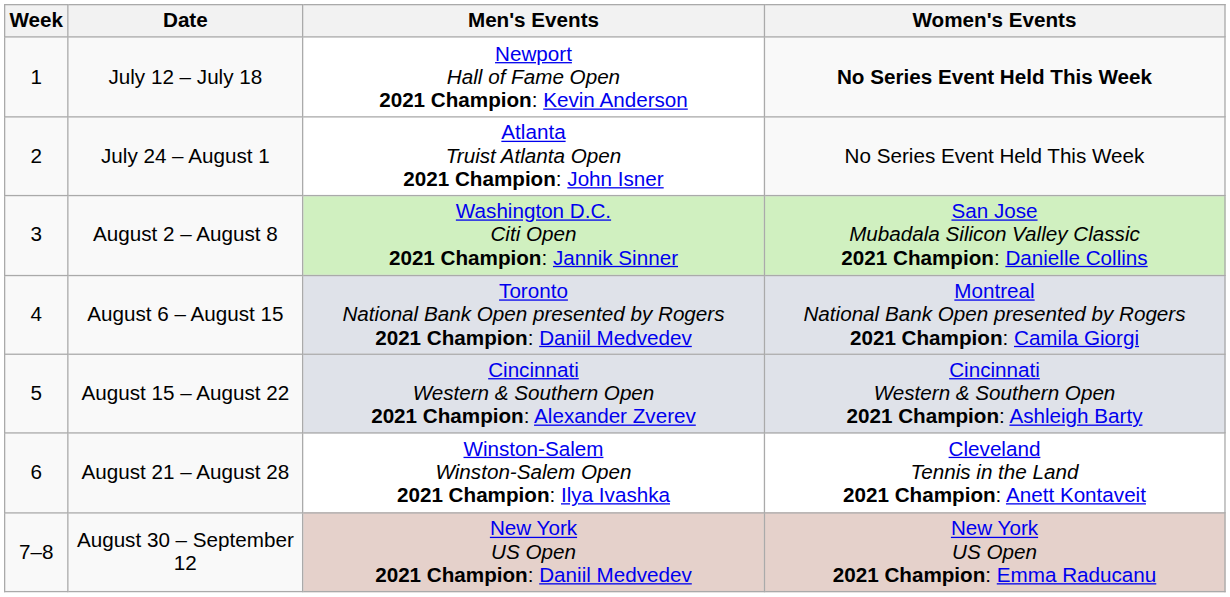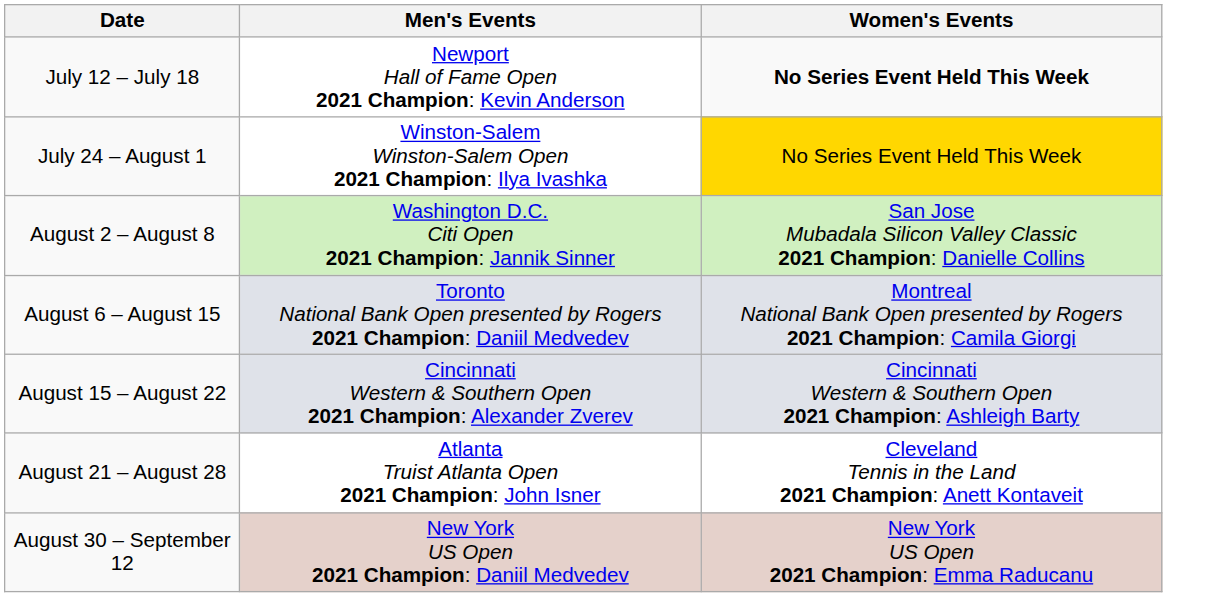- column: Week | 1 | 2 | 3 | 4 | 5 | 6 | 7–8
July 24 – August 1 | Men's Events: Atlanta Truist Atlanta Open 2021 Champion: John Isner -> Winston-Salem Winston-Salem Open 2021 Champion: Ilya Ivashka
July 24 – August 1 | Women's Events: no background -> gold background
August 21 – August 28 | Men's Events: Winston-Salem Winston-Salem Open 2021 Champion: Ilya Ivashka -> Atlanta Truist Atlanta Open 2021 Champion: John Isner
